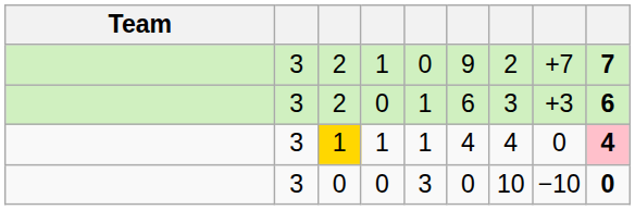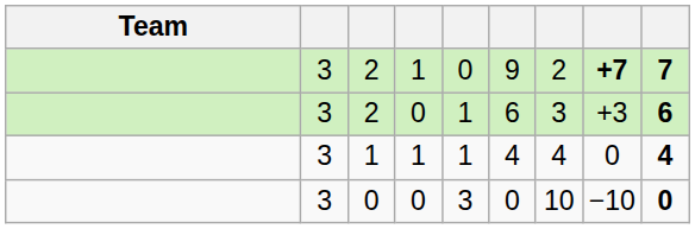row 2 | column 8: normal -> bold
row 4 | column 3: gold background -> no background
row 4 | column 9: pink background -> no background
